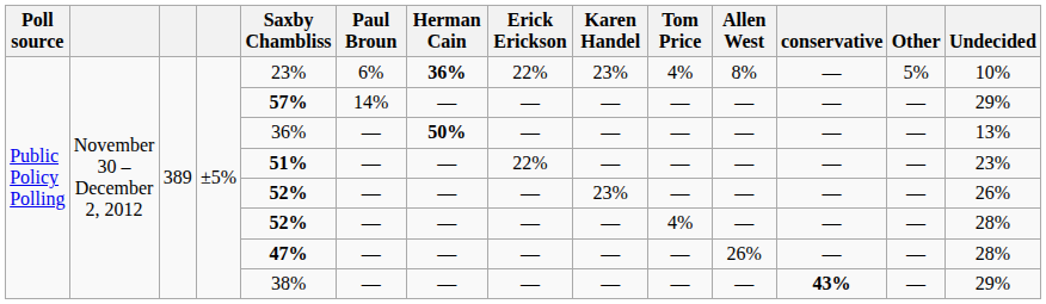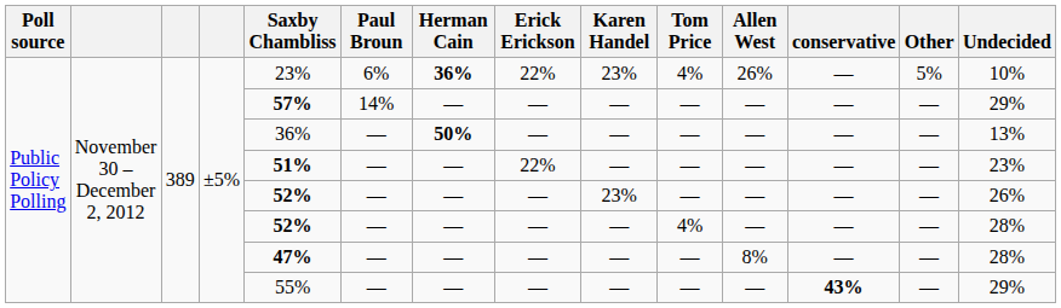row 2 | Allen West: 8% -> 26%
row 8 | Allen West: 26% -> 8%
row 9 | Saxby Chambliss: 38% -> 55%
